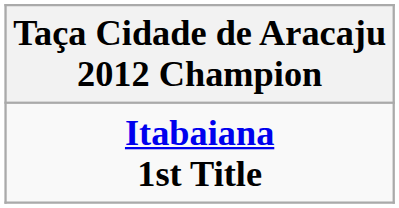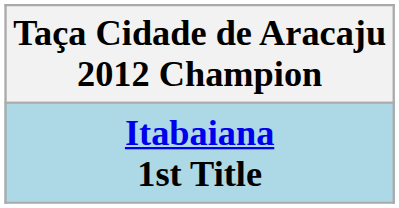row 2 | column 1: no background -> lightblue background
